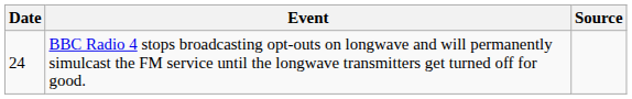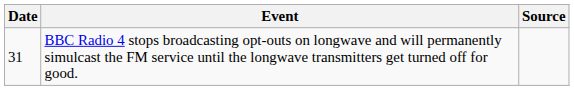row 2 | Date: 24 -> 31
